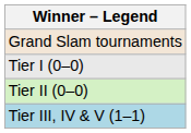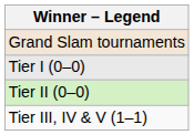row 5 | column 1: lightblue background -> no background
